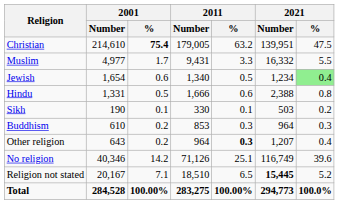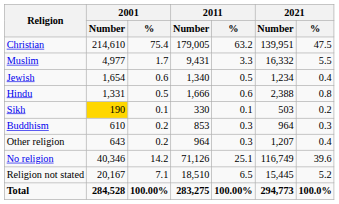Christian | 2001 / %: bold -> normal
Jewish | 2021 / %: lightgreen background -> no background
Sikh | 2001 / Number: no background -> gold background
Other religion | 2011 / %: bold -> normal
Religion not stated | 2021 / Number: bold -> normal
